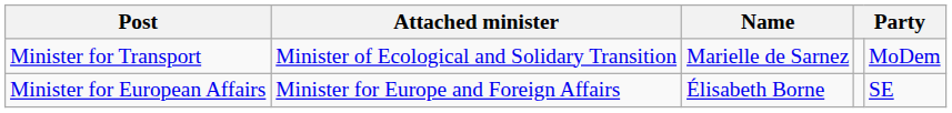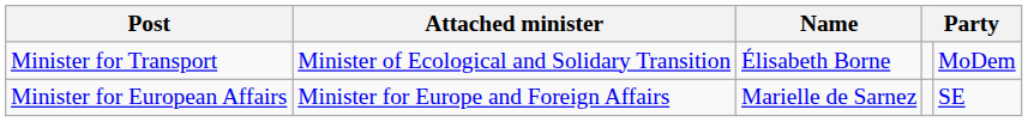Minister for Transport | Name: Marielle de Sarnez -> Élisabeth Borne
Minister for European Affairs | Name: Élisabeth Borne -> Marielle de Sarnez
